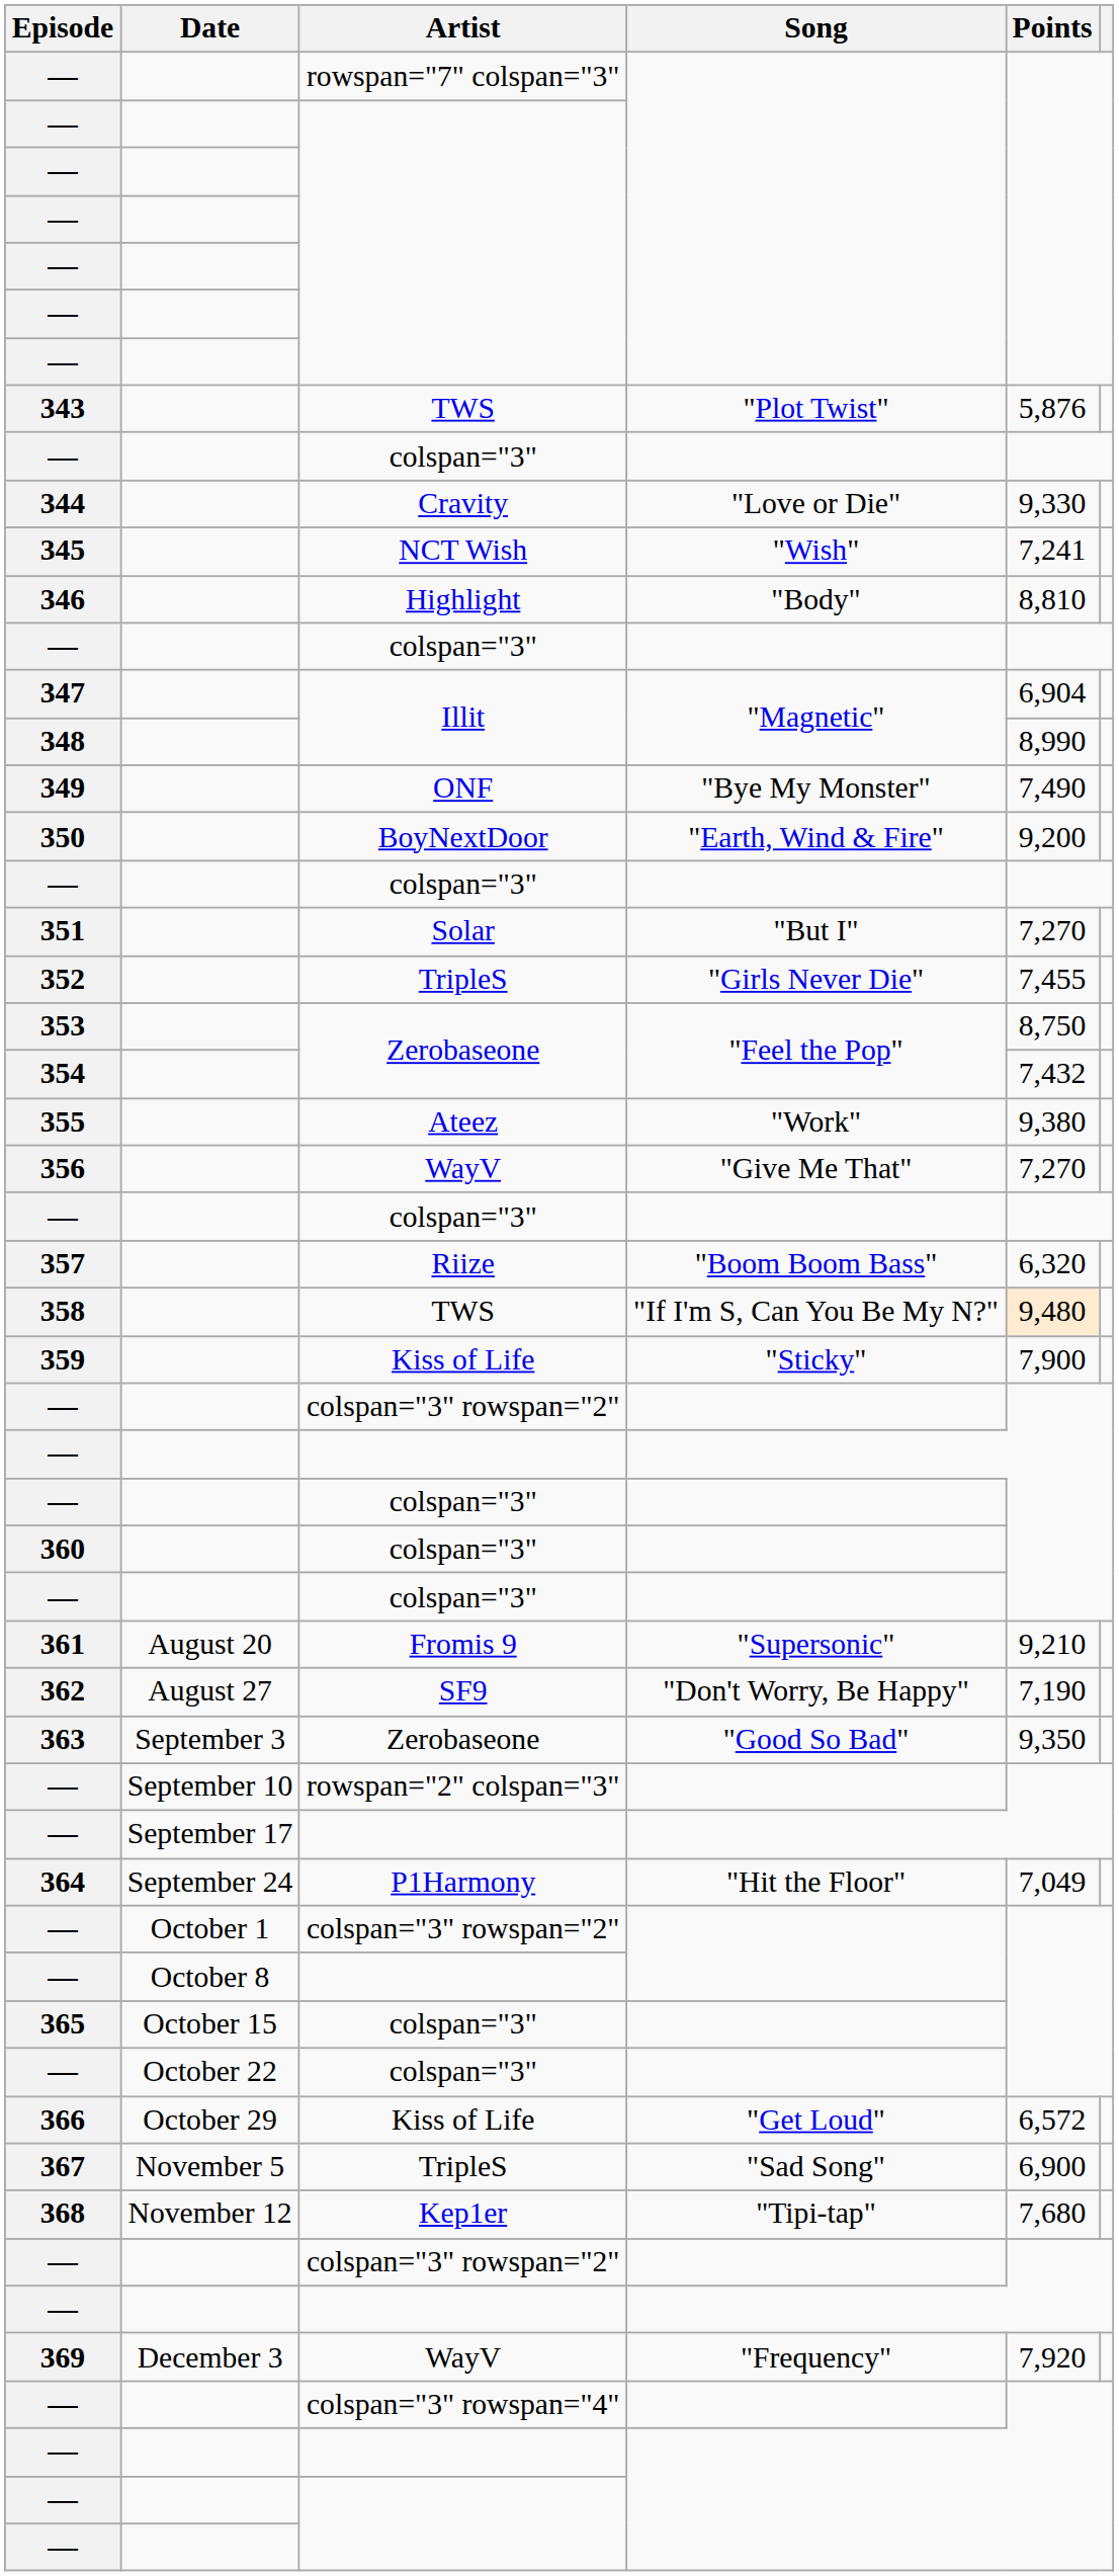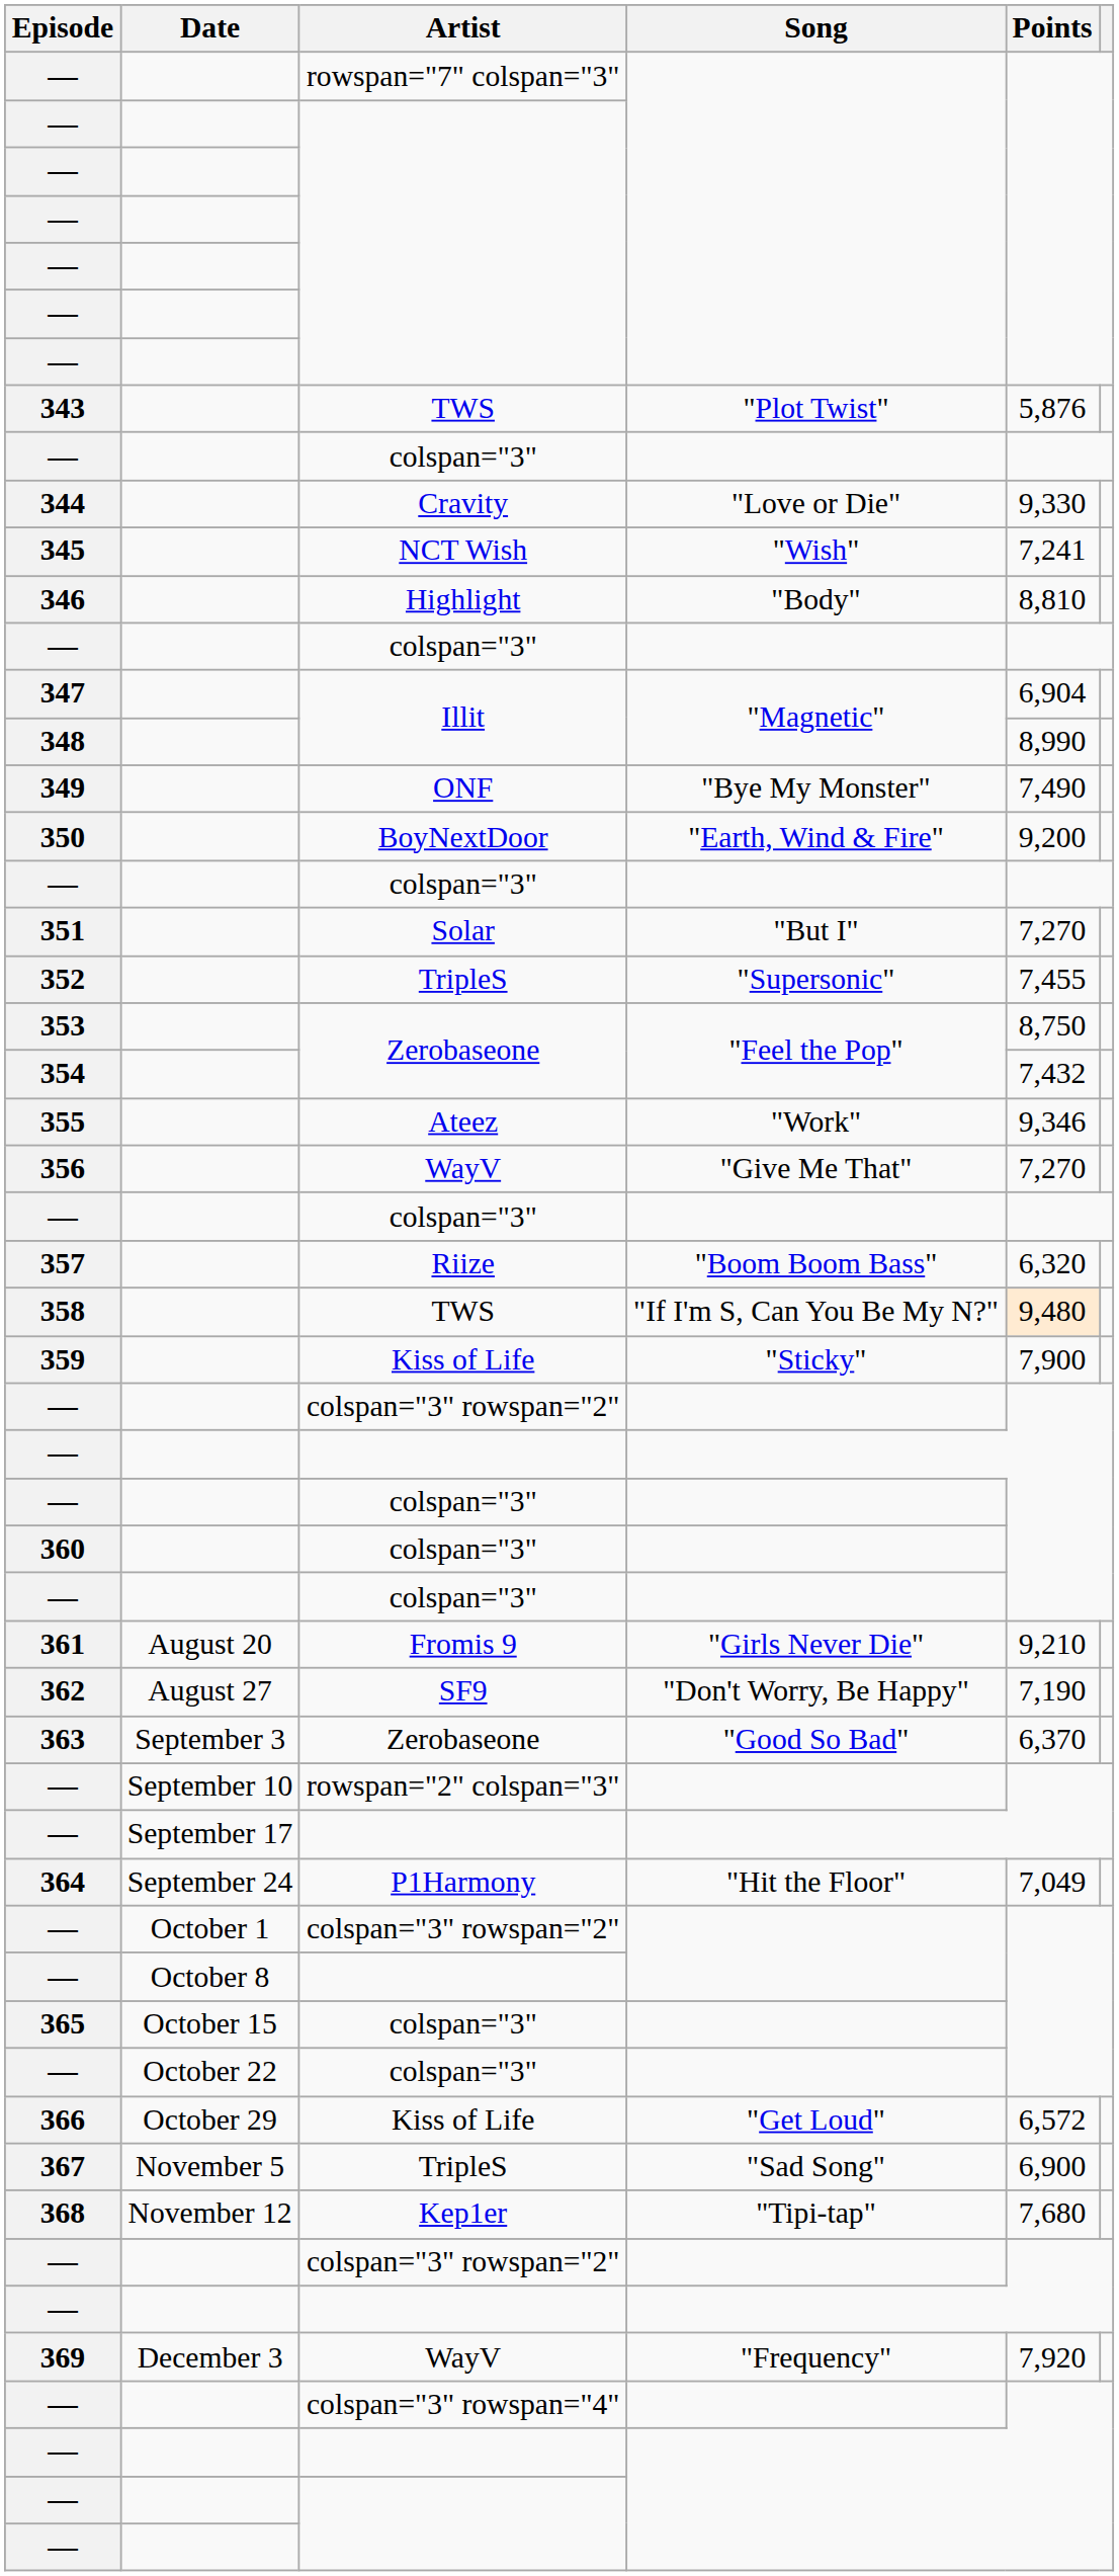352 | Song: "Girls Never Die" -> "Supersonic"
355 | Points: 9,380 -> 9,346
361 | Song: "Supersonic" -> "Girls Never Die"
363 | Points: 9,350 -> 6,370
